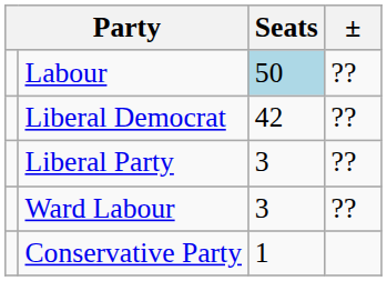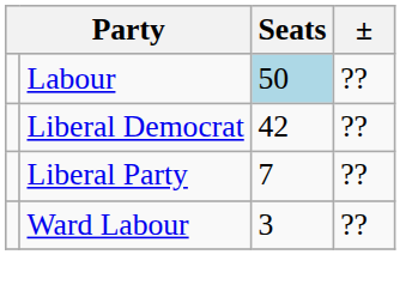Liberal Party | Seats: 3 -> 7
- row: Conservative Party | 1
